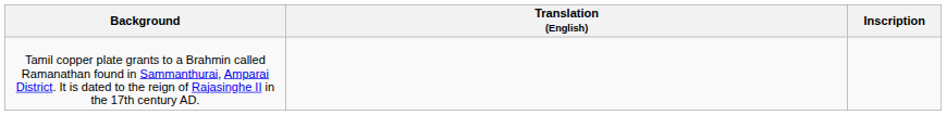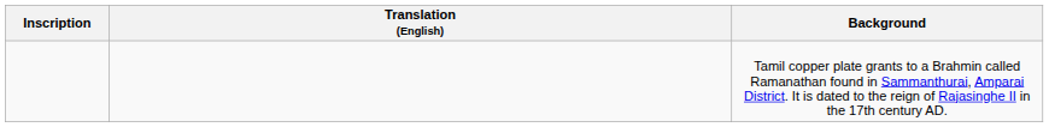columns swapped: Background <-> Inscription
